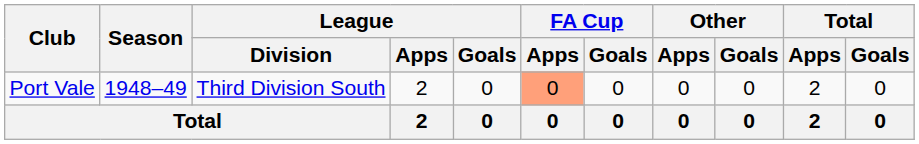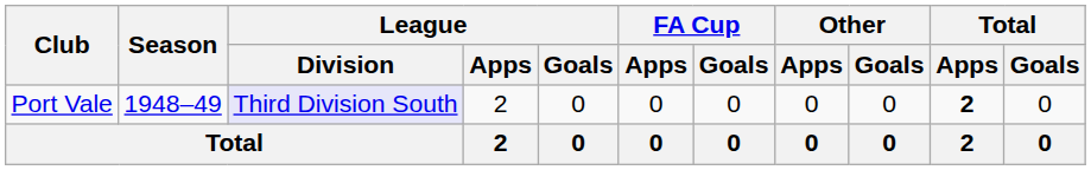Port Vale | League / Division: no background -> lavender background
Port Vale | FA Cup / Apps: lightsalmon background -> no background
Port Vale | Total / Apps: normal -> bold
